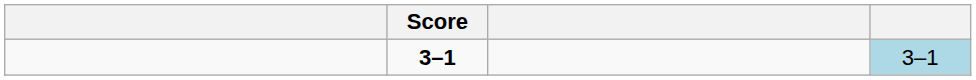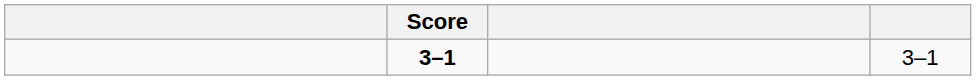row 2 | column 4: lightblue background -> no background
